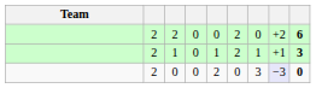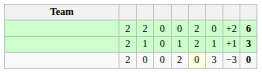row 4 | column 6: no background -> lightyellow background
row 4 | column 8: lavender background -> no background
